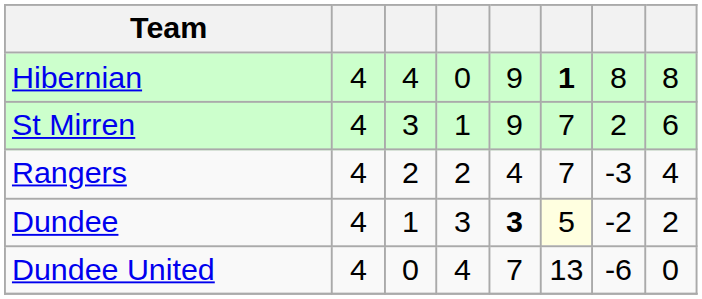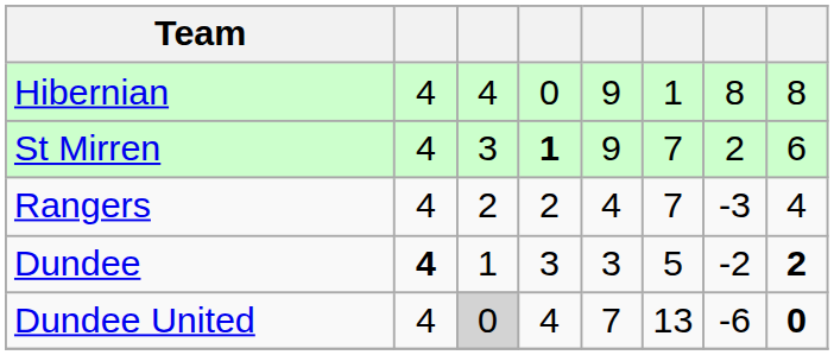Hibernian | column 6: bold -> normal
St Mirren | column 4: normal -> bold
Dundee | column 2: normal -> bold
Dundee | column 5: bold -> normal
Dundee | column 6: lightyellow background -> no background
Dundee | column 8: normal -> bold
Dundee United | column 3: no background -> lightgrey background
Dundee United | column 8: normal -> bold
